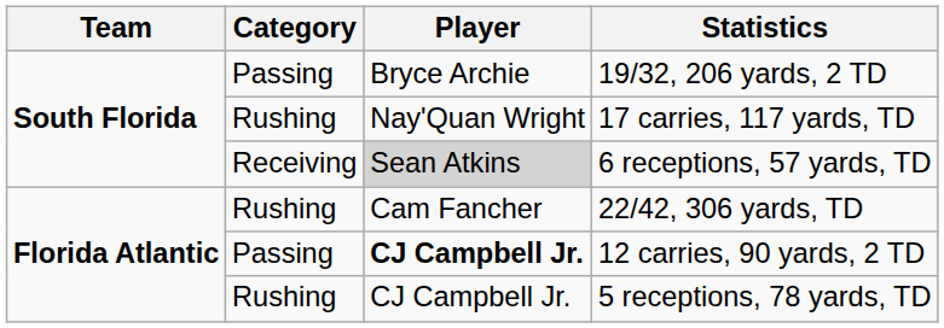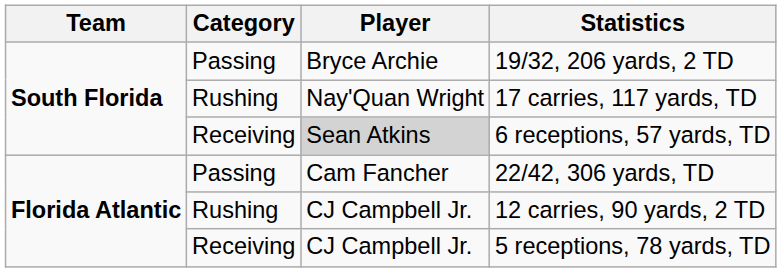22/42, 306 yards, TD | Category: Rushing -> Passing
12 carries, 90 yards, 2 TD | Category: Passing -> Rushing
12 carries, 90 yards, 2 TD | Player: bold -> normal
5 receptions, 78 yards, TD | Category: Rushing -> Receiving
